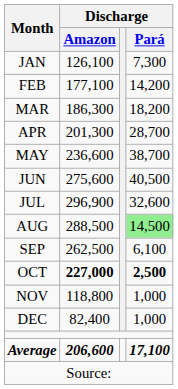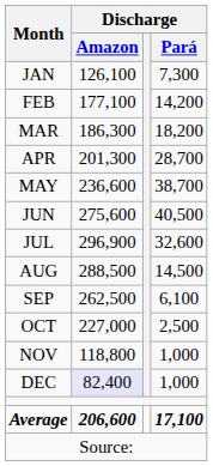AUG | Discharge / Pará: lightgreen background -> no background
OCT | Discharge / Amazon: bold -> normal
OCT | Discharge / Pará: bold -> normal
DEC | Discharge / Amazon: no background -> lavender background
